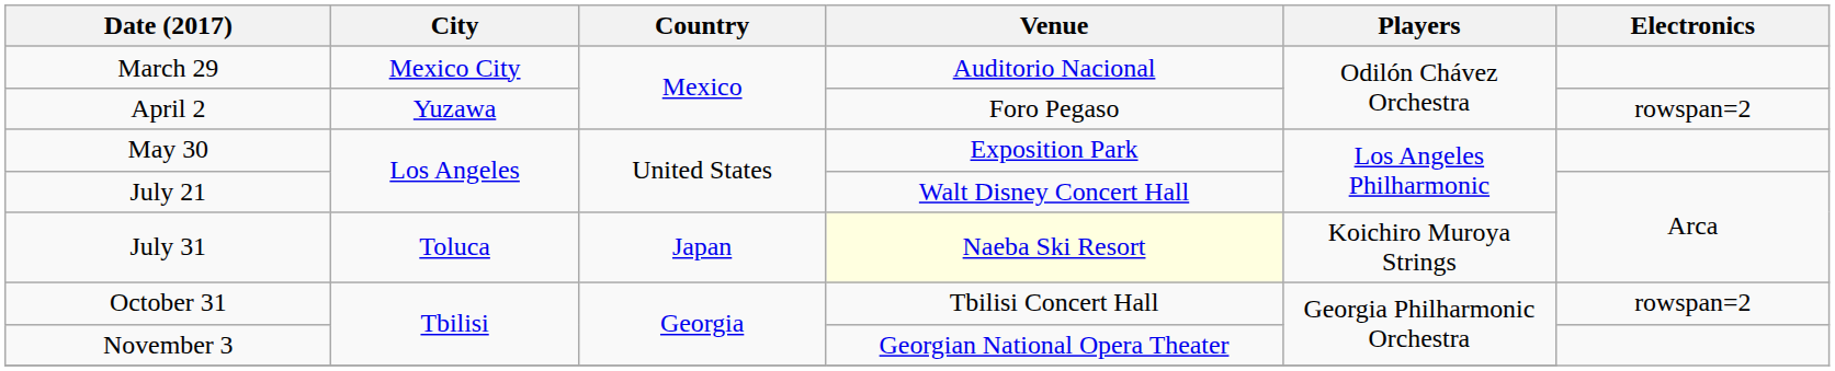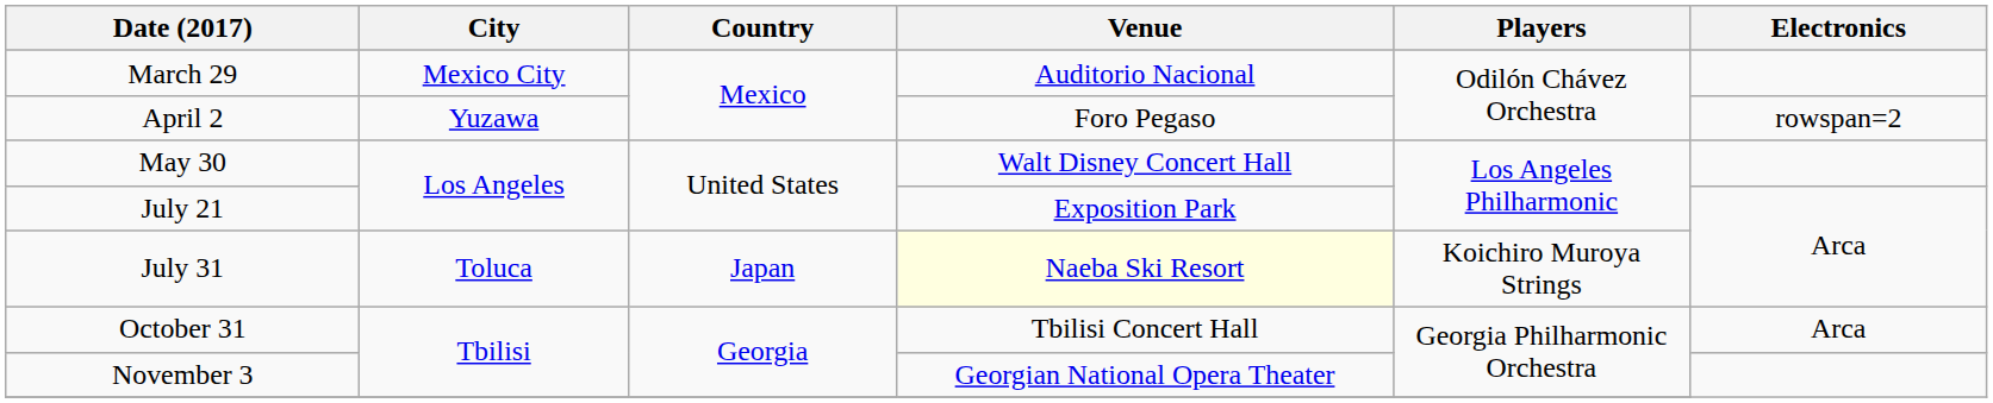May 30 | Venue: Exposition Park -> Walt Disney Concert Hall
July 21 | Venue: Walt Disney Concert Hall -> Exposition Park
October 31 | Electronics: rowspan=2 -> Arca
